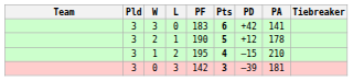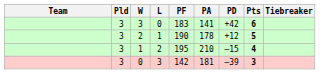columns swapped: PA <-> Pts
